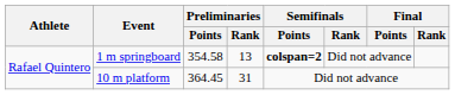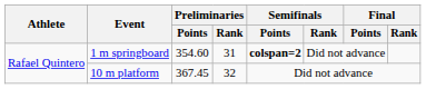1 m springboard | Preliminaries / Points: 354.58 -> 354.60
1 m springboard | Preliminaries / Rank: 13 -> 31
10 m platform | Preliminaries / Points: 364.45 -> 367.45
10 m platform | Preliminaries / Rank: 31 -> 32
